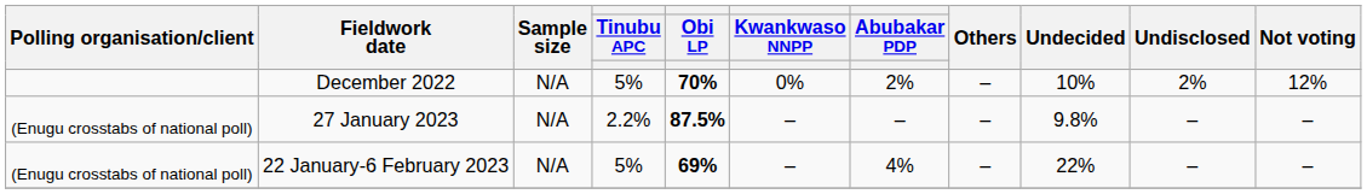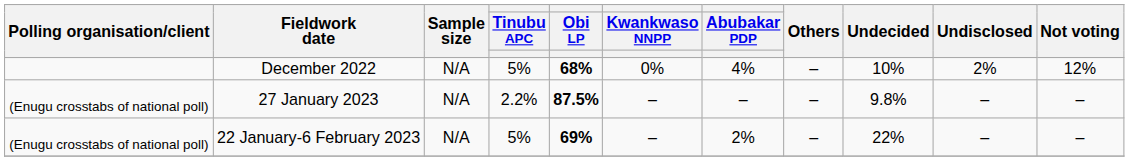December 2022 | Obi LP: 70% -> 68%
December 2022 | Abubakar PDP: 2% -> 4%
22 January-6 February 2023 | Abubakar PDP: 4% -> 2%
